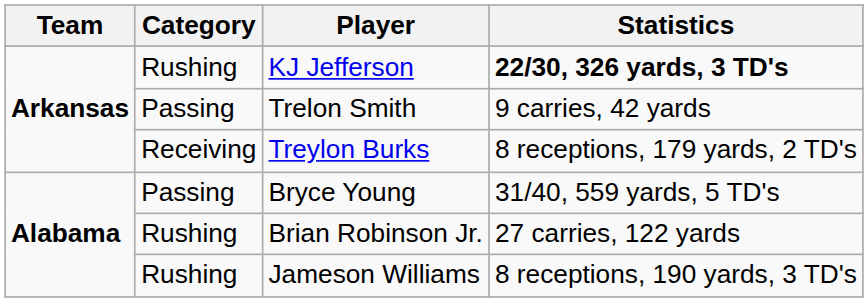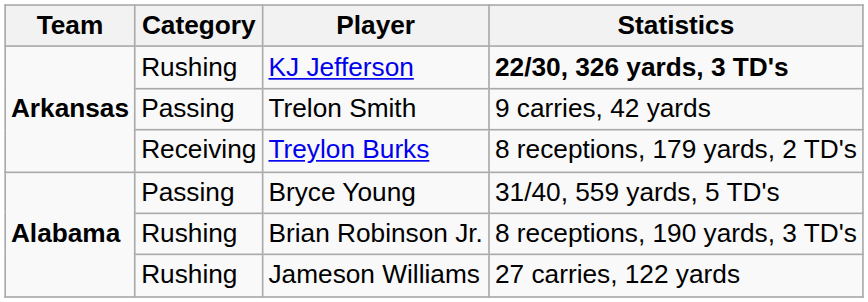Brian Robinson Jr. | Statistics: 27 carries, 122 yards -> 8 receptions, 190 yards, 3 TD's
Jameson Williams | Statistics: 8 receptions, 190 yards, 3 TD's -> 27 carries, 122 yards
